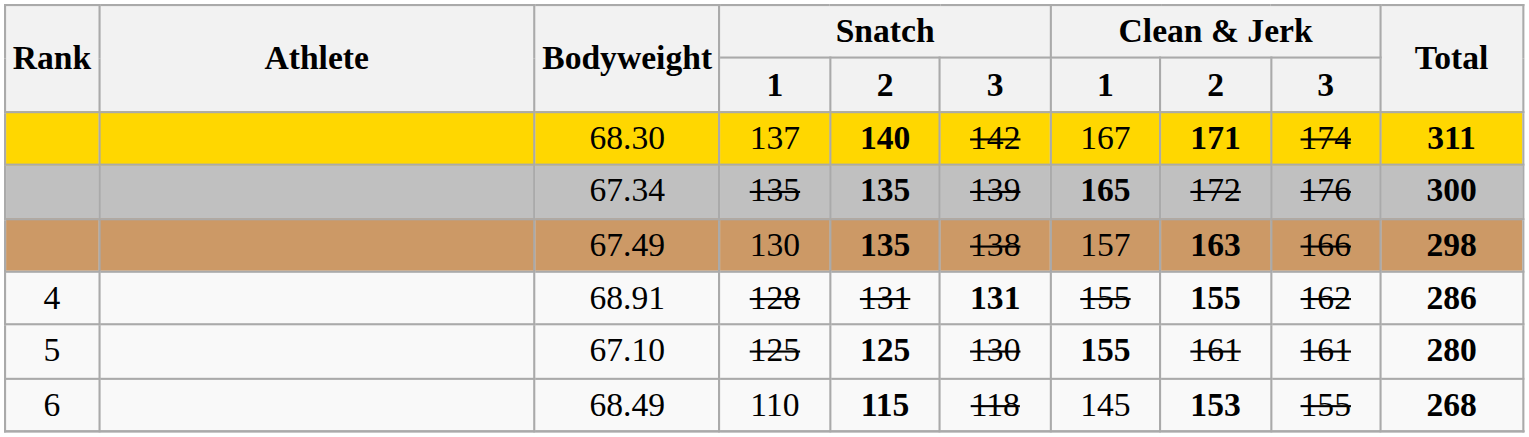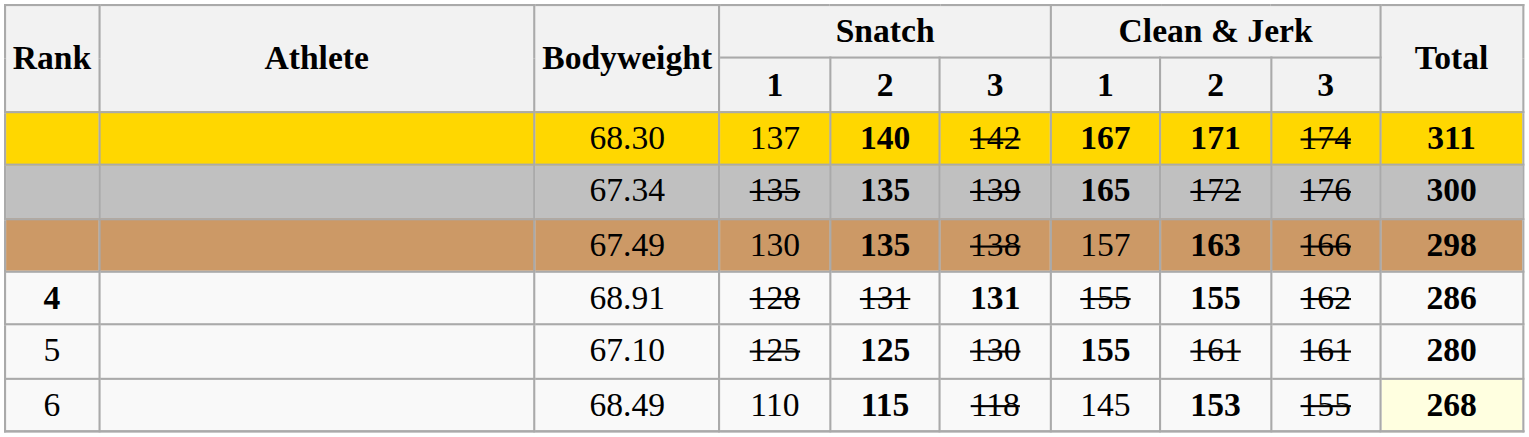68.30 | Clean & Jerk / 1: normal -> bold
68.91 | Rank: normal -> bold
68.49 | Total: no background -> lightyellow background
